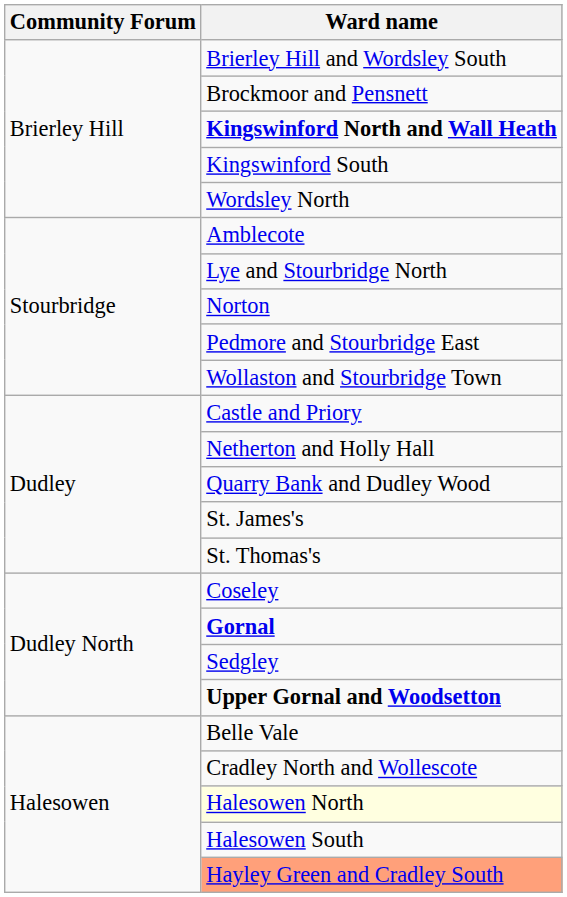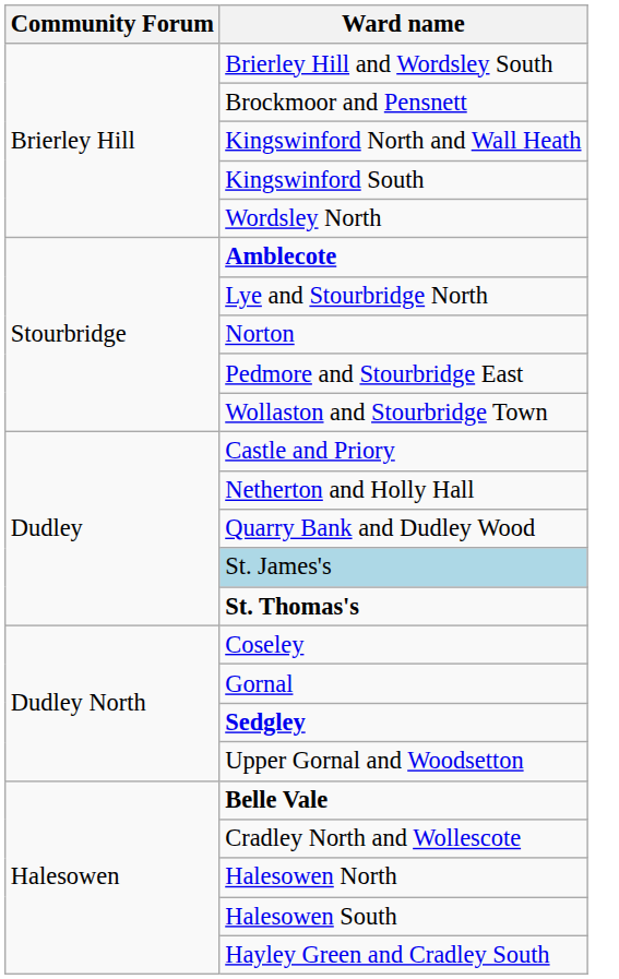Kingswinford North and Wall Heath | Ward name: bold -> normal
Amblecote | Ward name: normal -> bold
St. James's | Ward name: no background -> lightblue background
St. Thomas's | Ward name: normal -> bold
Gornal | Ward name: bold -> normal
Sedgley | Ward name: normal -> bold
Upper Gornal and Woodsetton | Ward name: bold -> normal
Belle Vale | Ward name: normal -> bold
Halesowen North | Ward name: lightyellow background -> no background
Hayley Green and Cradley South | Ward name: lightsalmon background -> no background
